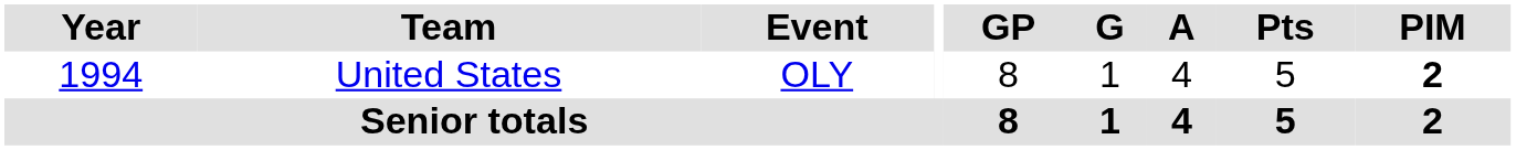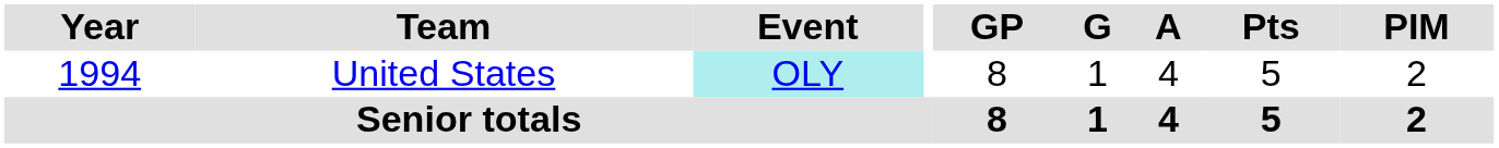United States | Event: no background -> paleturquoise background
United States | PIM: bold -> normal
